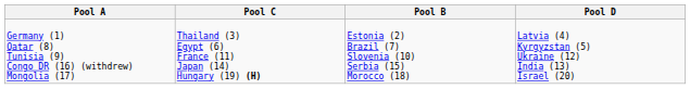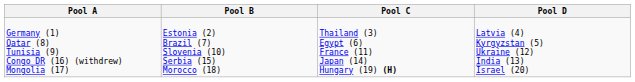columns swapped: Pool B <-> Pool C
